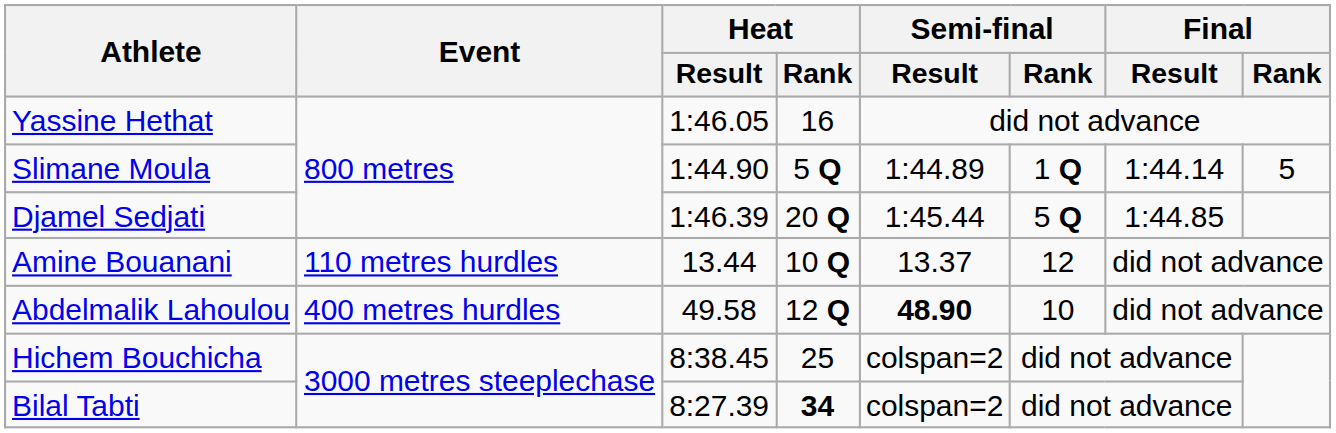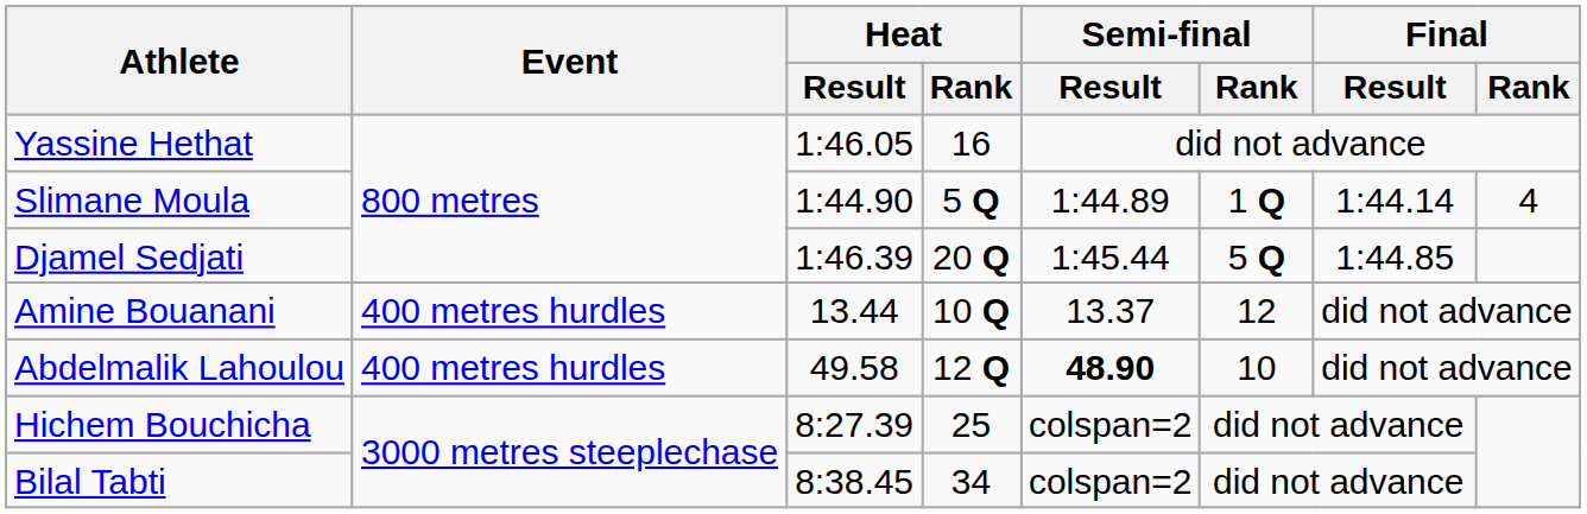Slimane Moula | Final / Rank: 5 -> 4
Amine Bouanani | Event: 110 metres hurdles -> 400 metres hurdles
Hichem Bouchicha | Heat / Result: 8:38.45 -> 8:27.39
Bilal Tabti | Heat / Result: 8:27.39 -> 8:38.45
Bilal Tabti | Heat / Rank: bold -> normal
